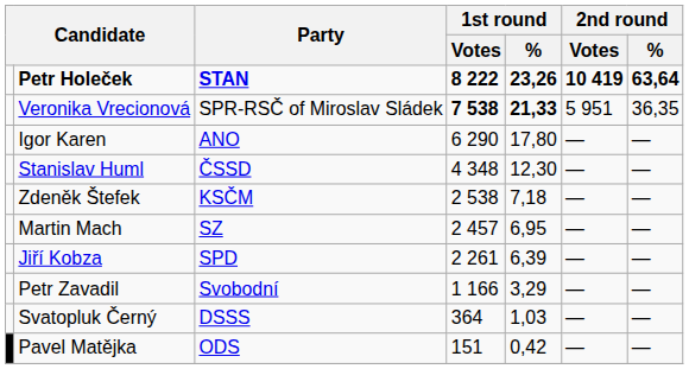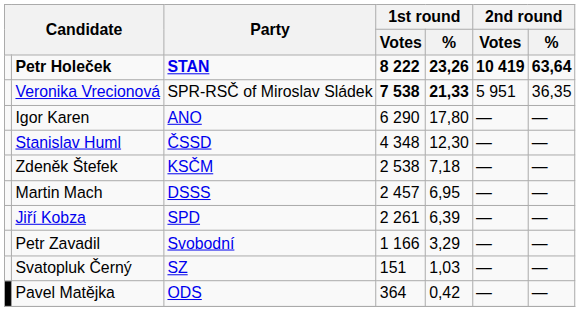Martin Mach | Party: SZ -> DSSS
Svatopluk Černý | Party: DSSS -> SZ
Svatopluk Černý | 1st round / Votes: 364 -> 151
Pavel Matějka | 1st round / Votes: 151 -> 364
